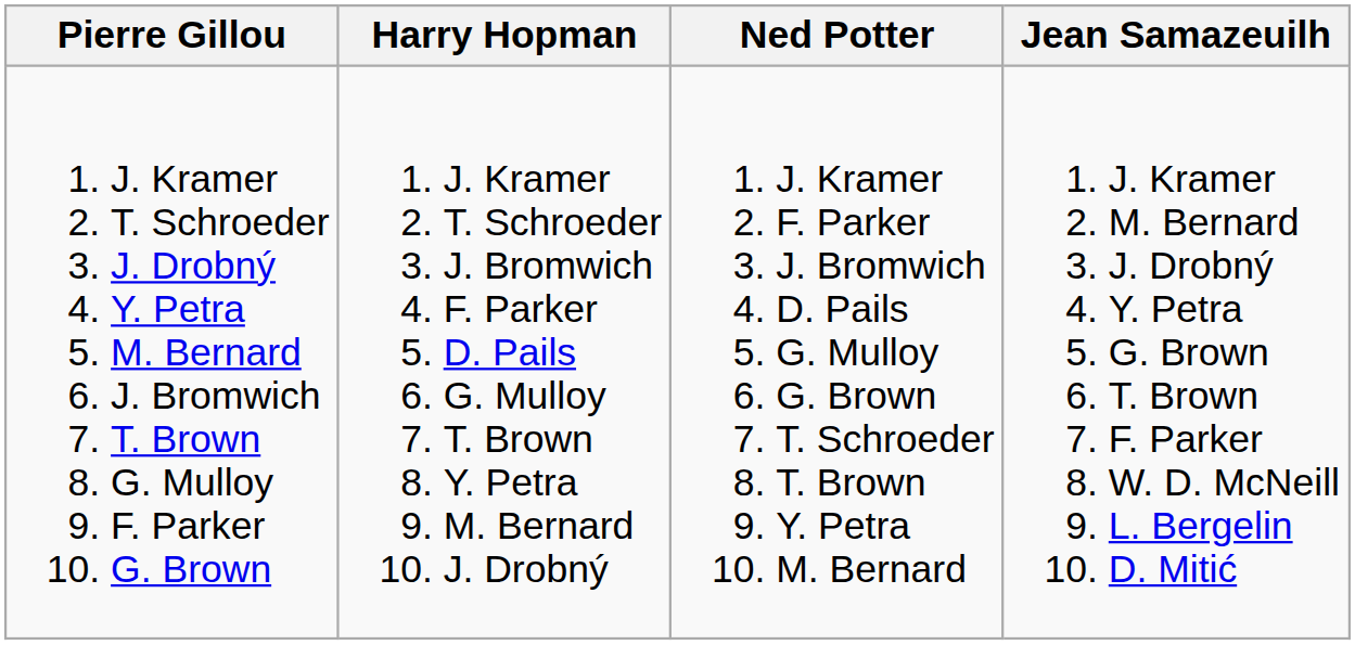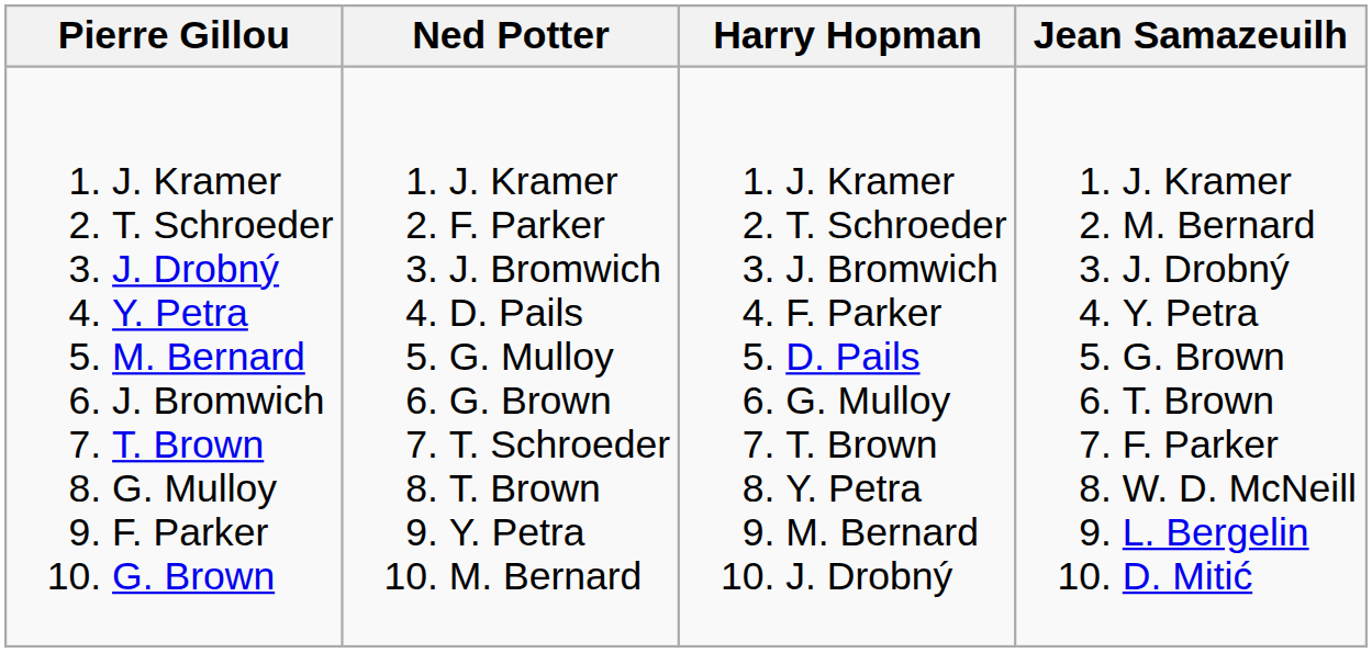columns swapped: Harry Hopman <-> Ned Potter
